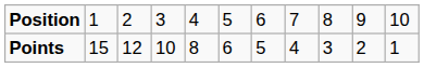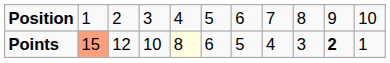Points | column 2: no background -> lightsalmon background
Points | column 5: no background -> lightyellow background
Points | column 10: normal -> bold
